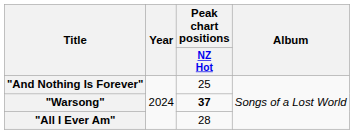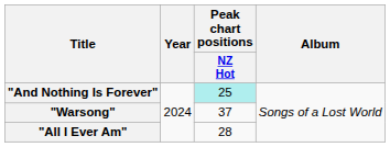"And Nothing Is Forever" | Peak chart positions / NZ Hot: no background -> paleturquoise background
"Warsong" | Peak chart positions / NZ Hot: bold -> normal
